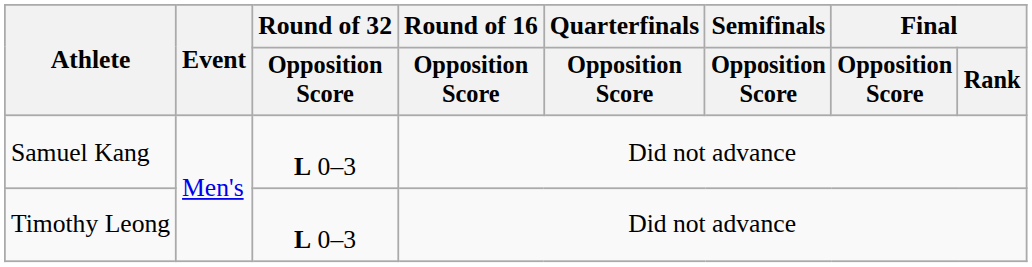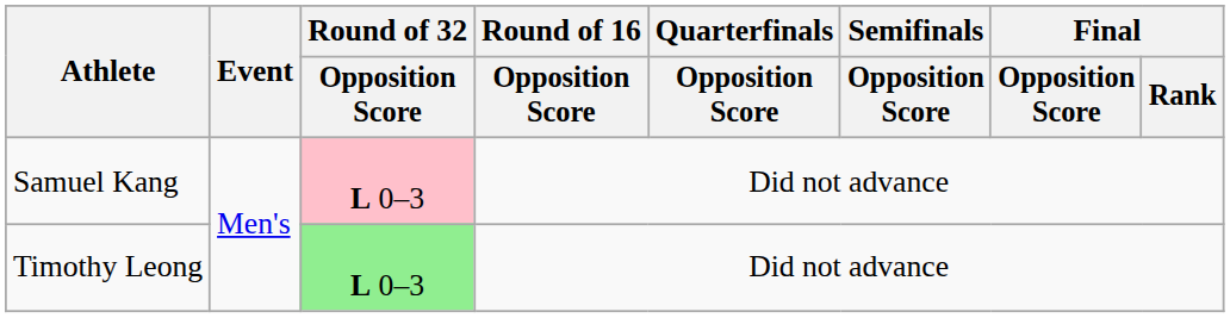Samuel Kang | Round of 32 / Opposition Score: no background -> pink background
Timothy Leong | Round of 32 / Opposition Score: no background -> lightgreen background
